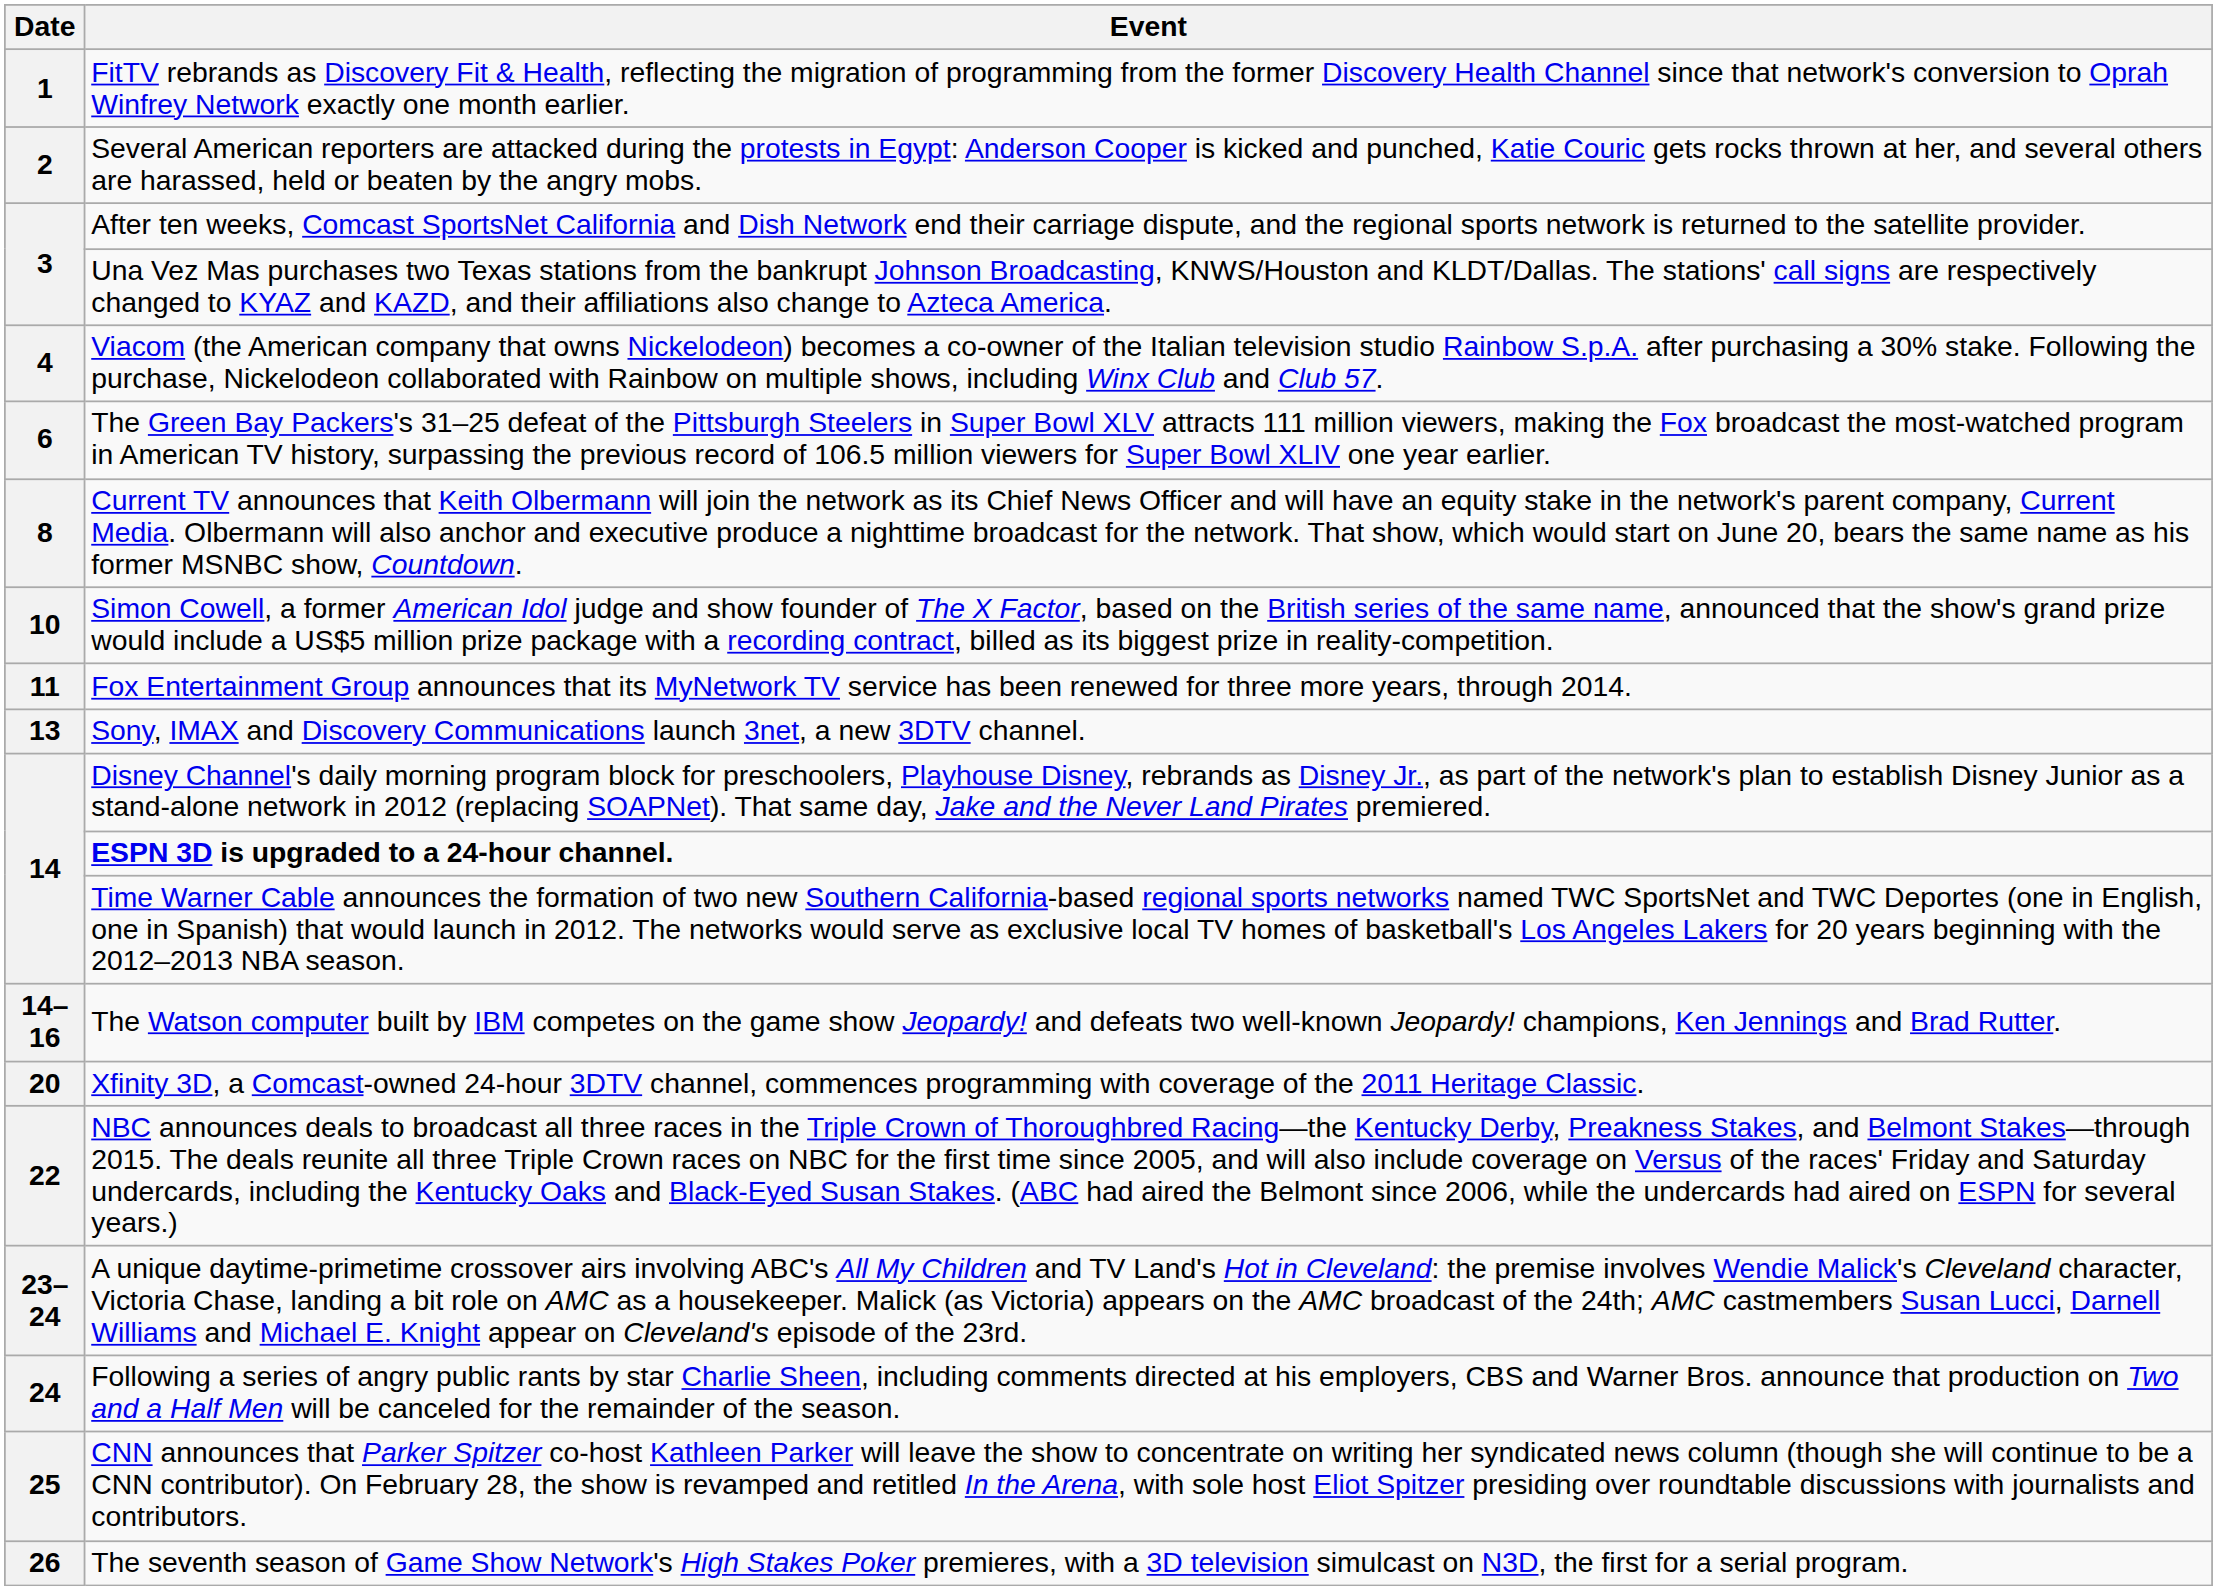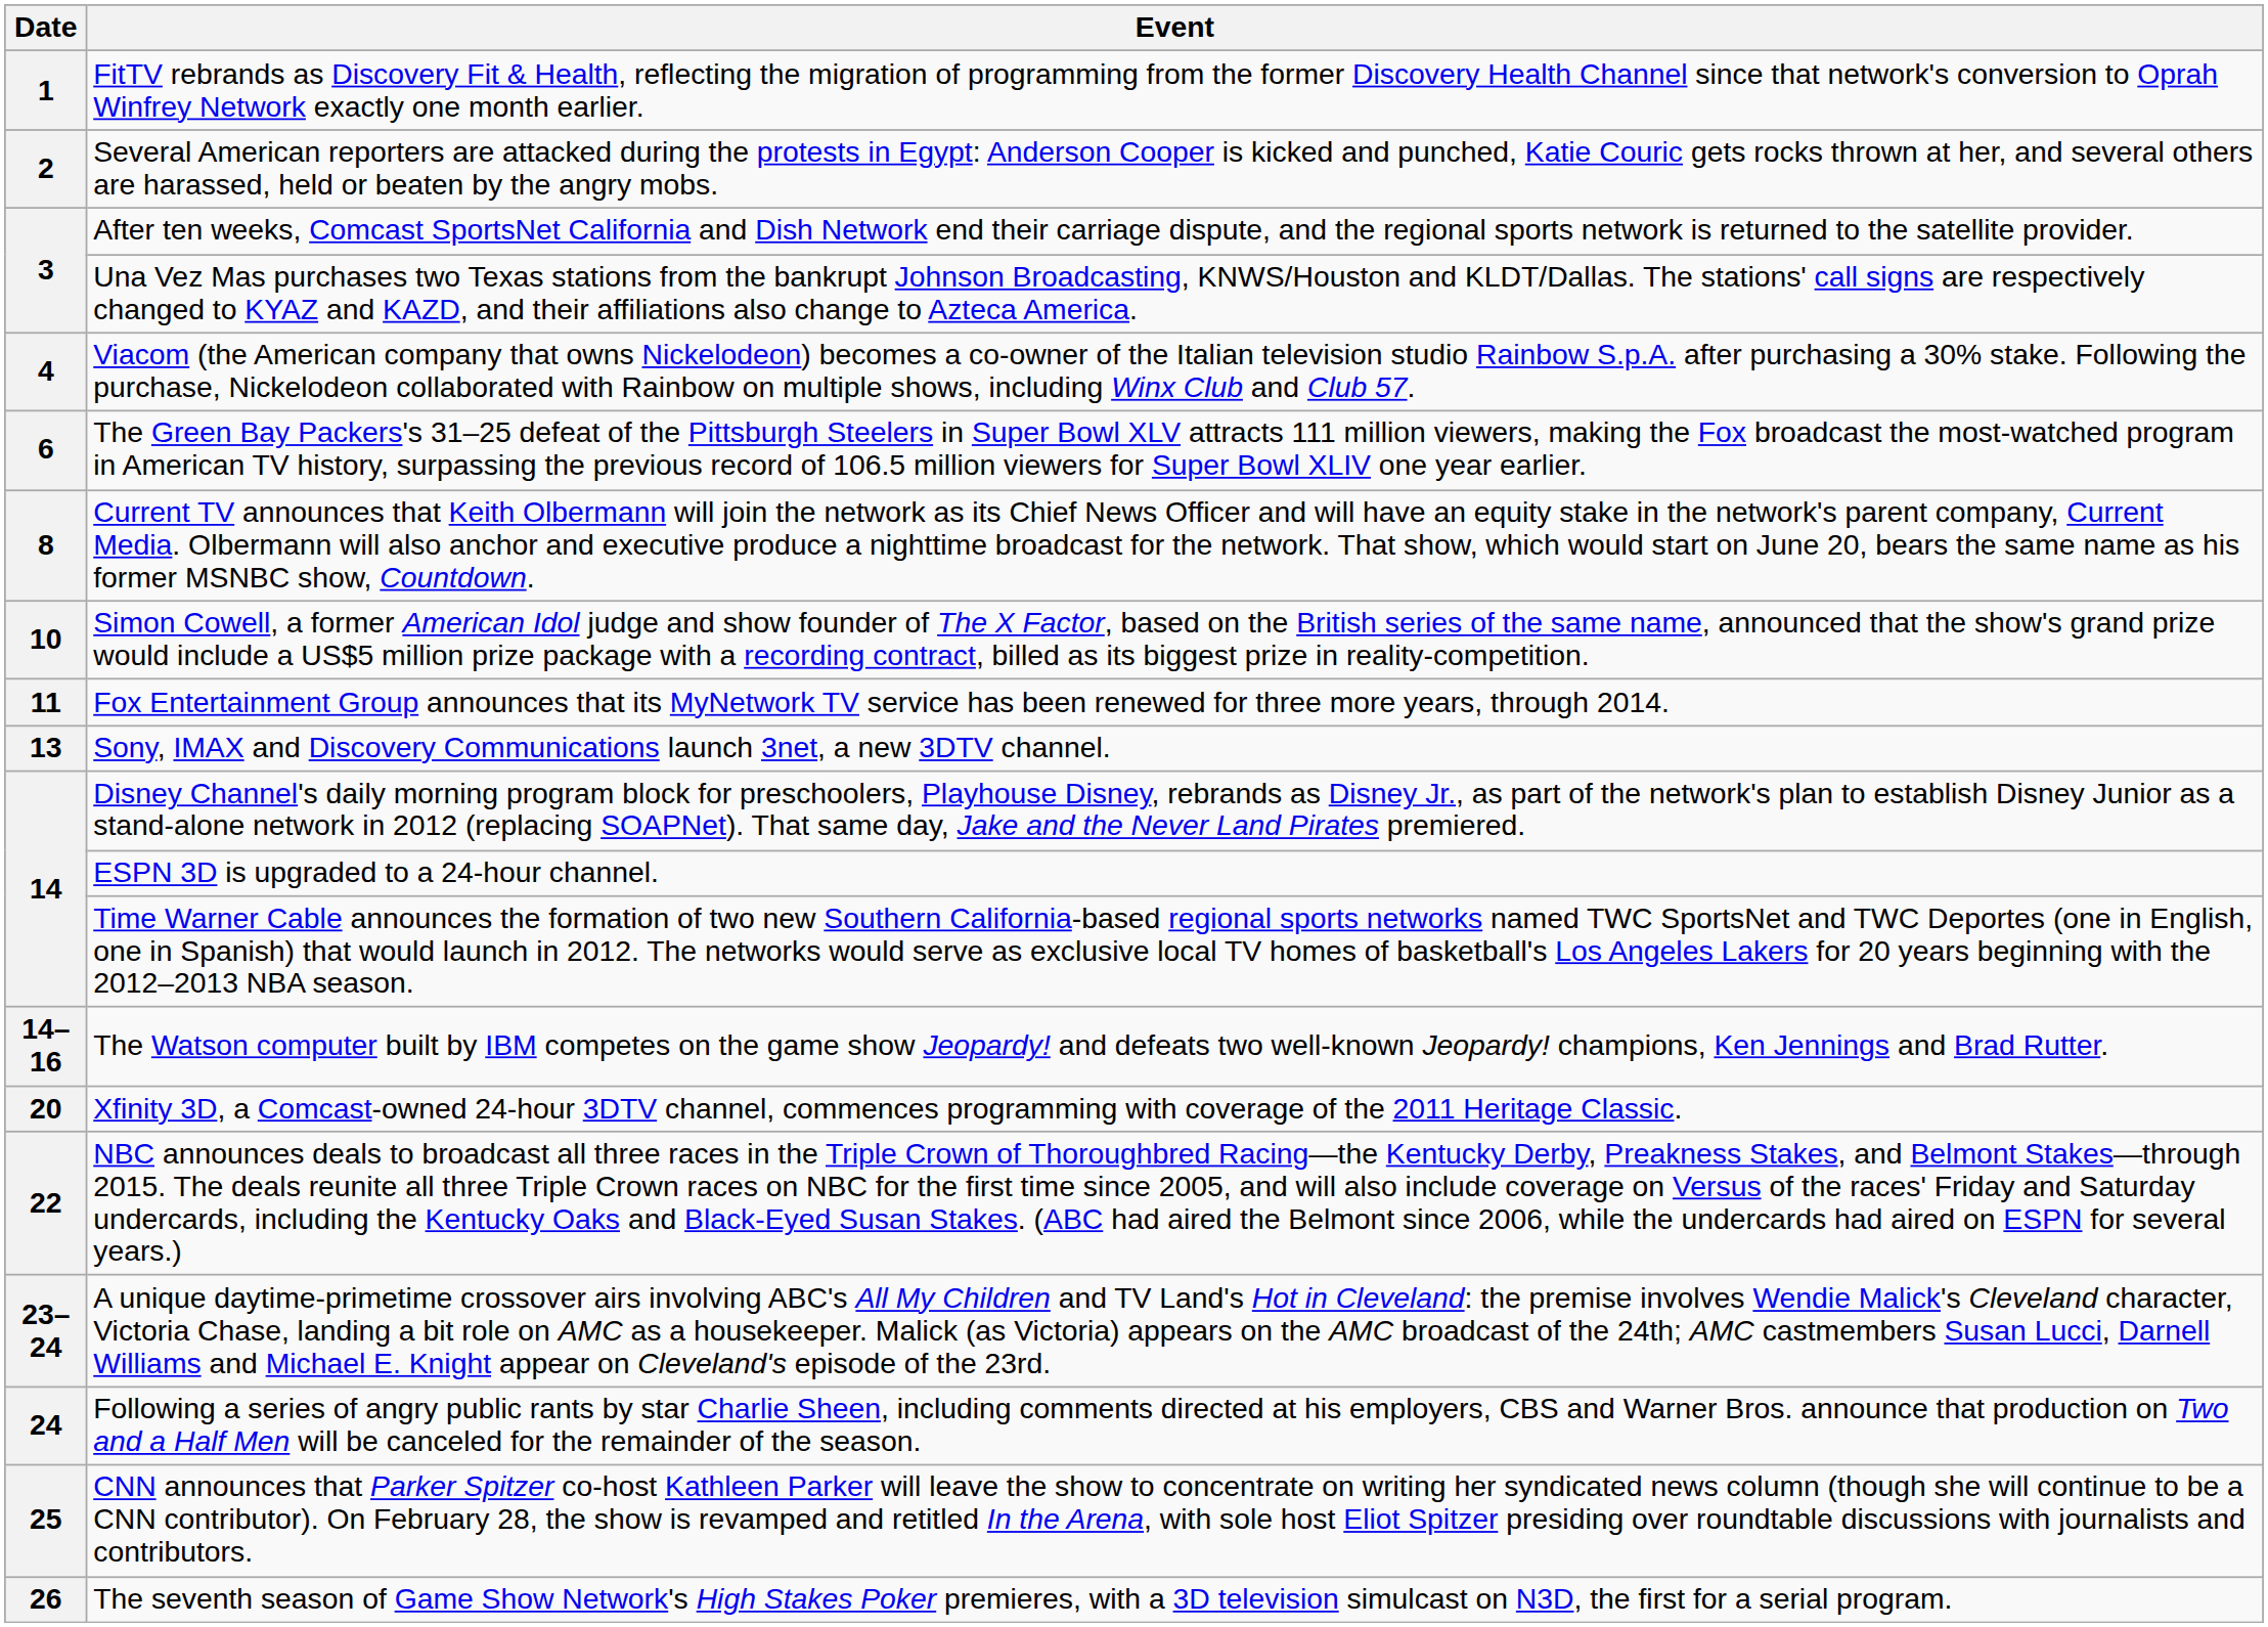ESPN 3D is upgraded to a 24-hour channel. | Event: bold -> normal
